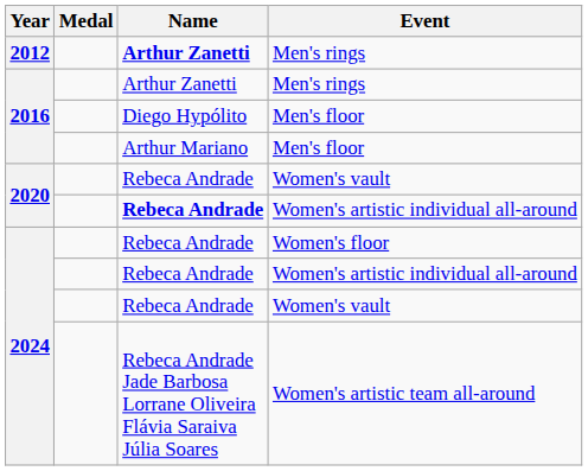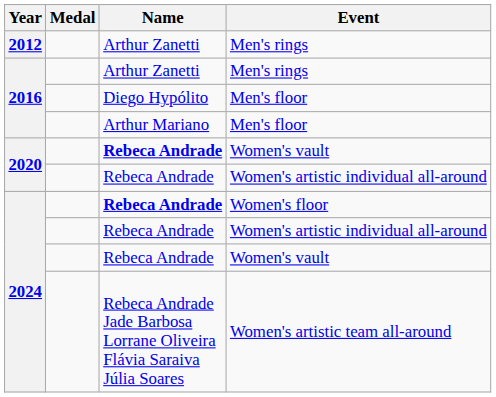2012 / Men's rings | Name: bold -> normal
2020 / Women's vault | Name: normal -> bold
2020 / Women's artistic individual all-around | Name: bold -> normal
Women's floor | Name: normal -> bold
